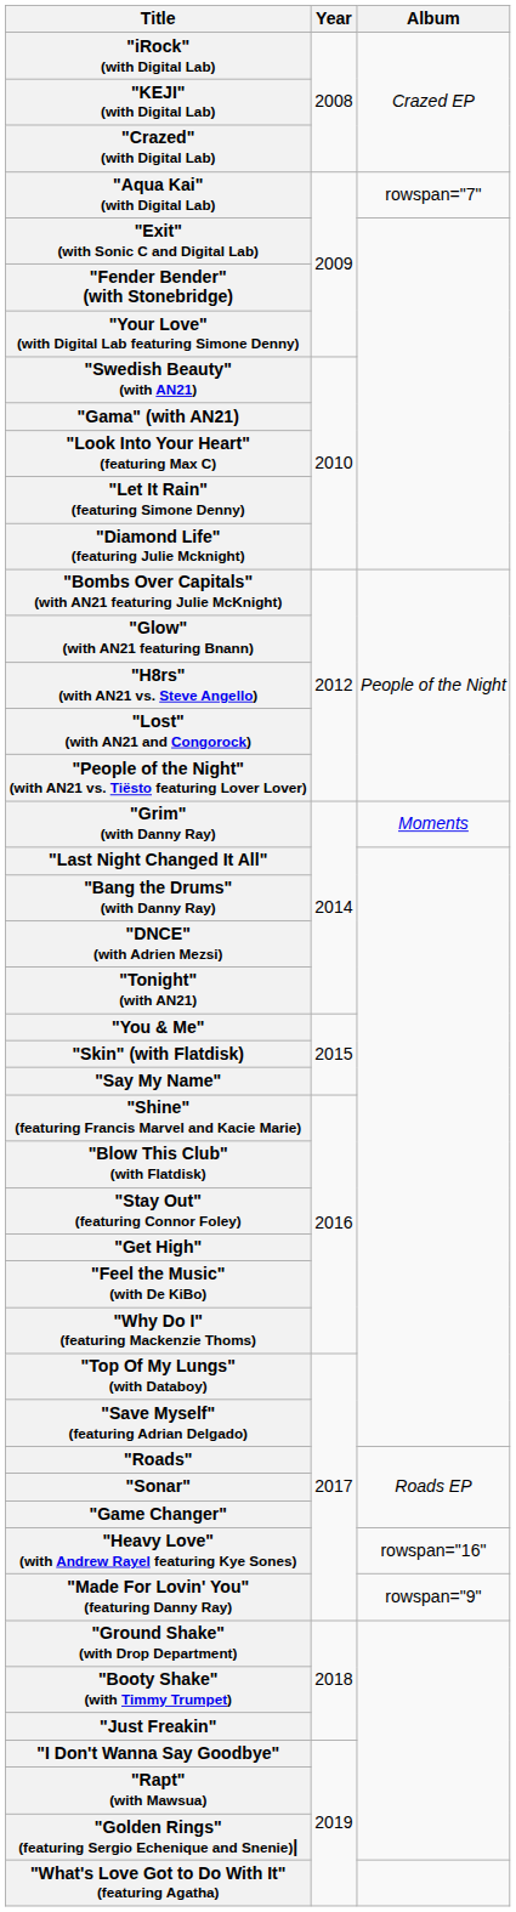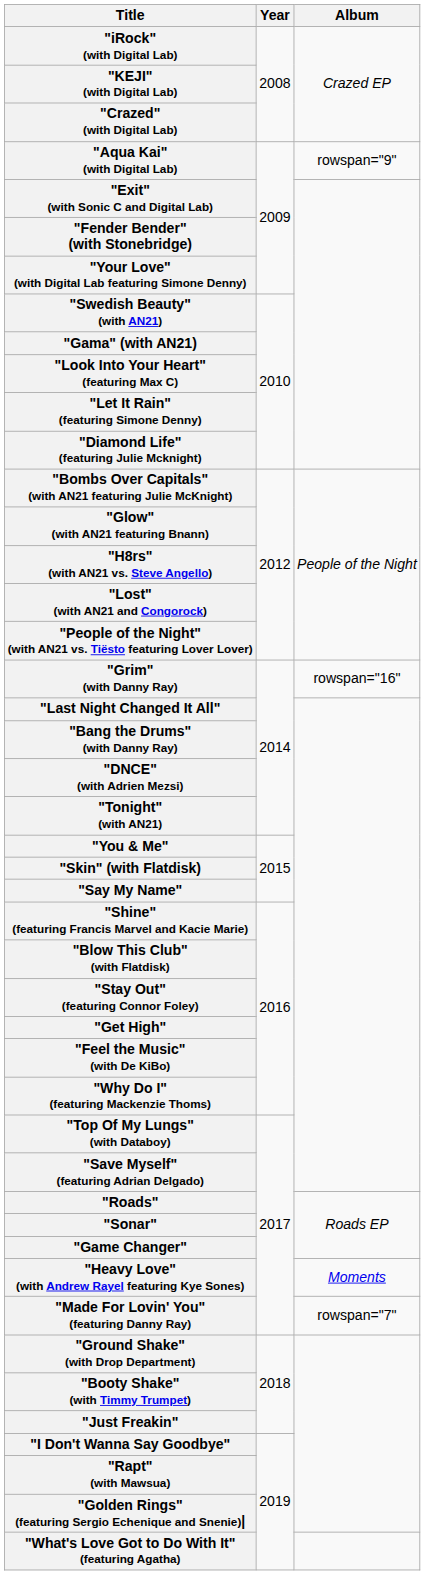"Aqua Kai" (with Digital Lab) | Album: rowspan="7" -> rowspan="9"
"Grim" (with Danny Ray) | Album: Moments -> rowspan="16"
"Heavy Love" (with Andrew Rayel featuring Kye Sones) | Album: rowspan="16" -> Moments
"Made For Lovin' You" (featuring Danny Ray) | Album: rowspan="9" -> rowspan="7"
